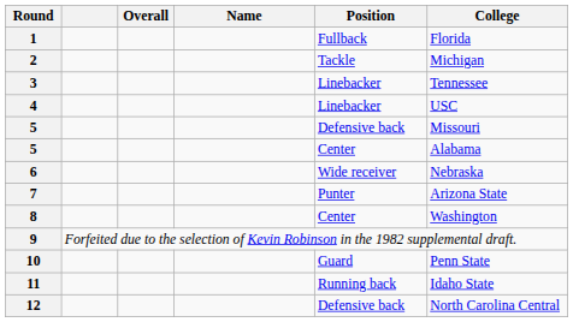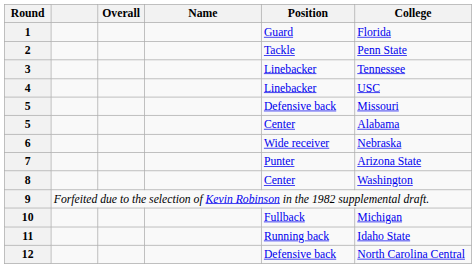1 | Position: Fullback -> Guard
2 | College: Michigan -> Penn State
10 | Position: Guard -> Fullback
10 | College: Penn State -> Michigan
